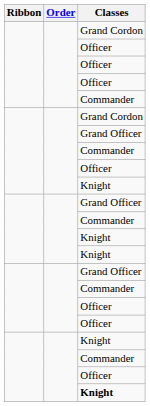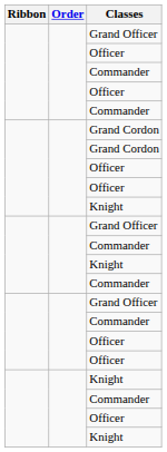row 2 | Classes: Grand Cordon -> Grand Officer
row 4 | Classes: Officer -> Commander
row 8 | Classes: Grand Officer -> Grand Cordon
row 9 | Classes: Commander -> Officer
row 15 | Classes: Knight -> Commander
row 23 | Classes: bold -> normal
